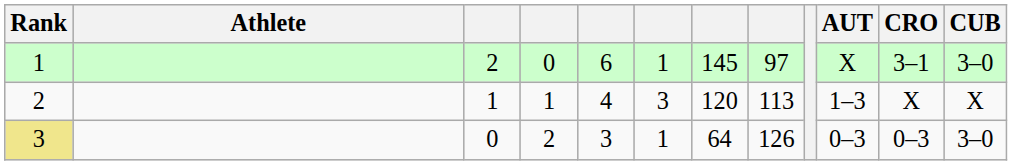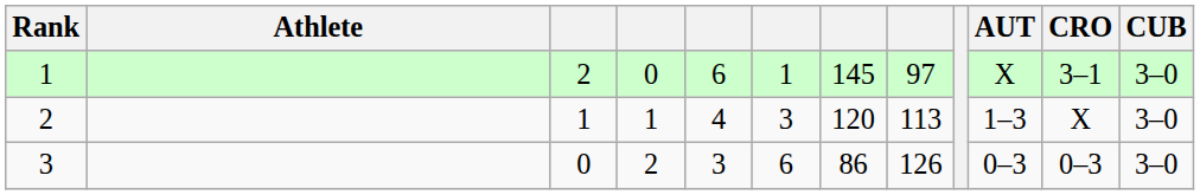row 3 | CUB: X -> 3–0
row 4 | Rank: khaki background -> no background
row 4 | column 6: 1 -> 6
row 4 | column 7: 64 -> 86
